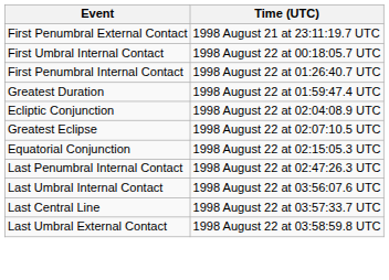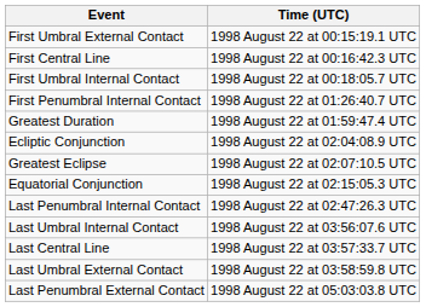- row: First Penumbral External Contact | 1998 August 21 at 23:11:19.7 UTC
+ row: First Umbral External Contact | 1998 August 22 at 00:15:19.1 UTC
+ row: First Central Line | 1998 August 22 at 00:16:42.3 UTC
+ row: Last Penumbral External Contact | 1998 August 22 at 05:03:03.8 UTC
